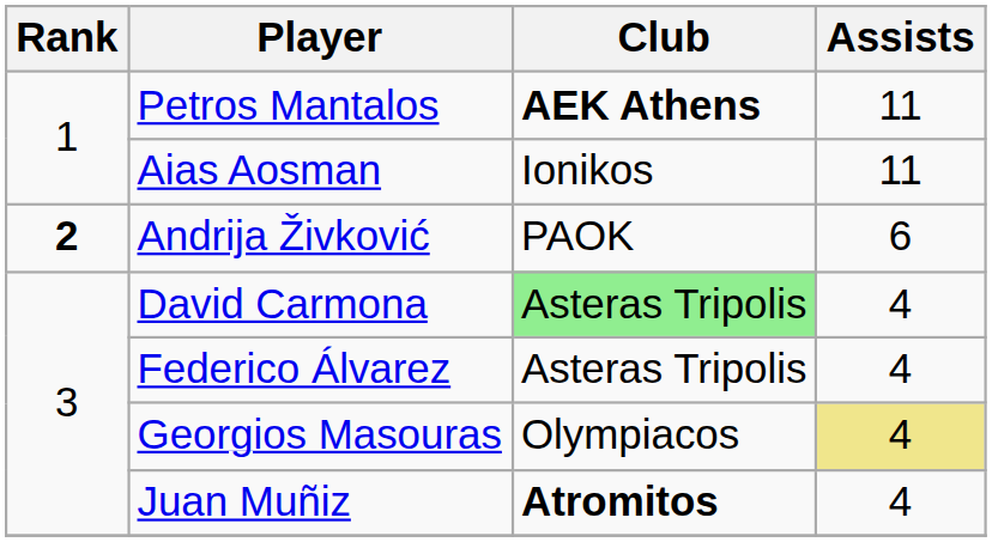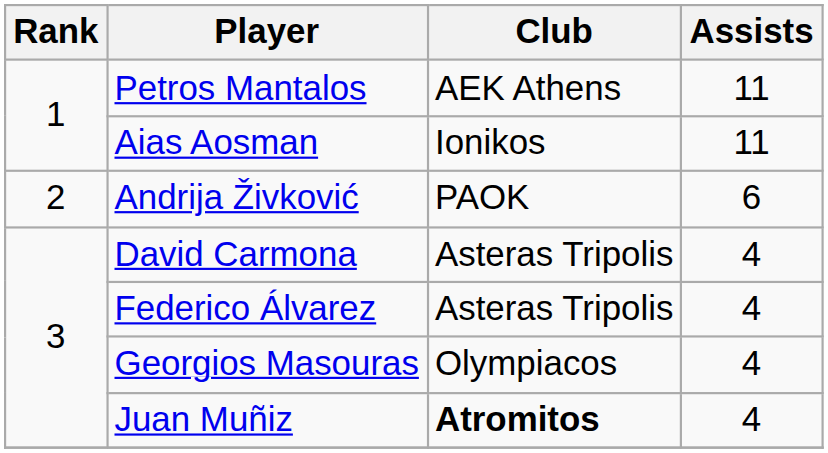Petros Mantalos | Club: bold -> normal
Andrija Živković | Rank: bold -> normal
David Carmona | Club: lightgreen background -> no background
Georgios Masouras | Assists: khaki background -> no background
